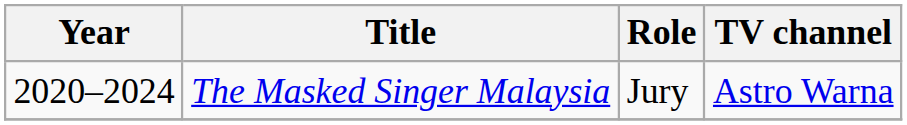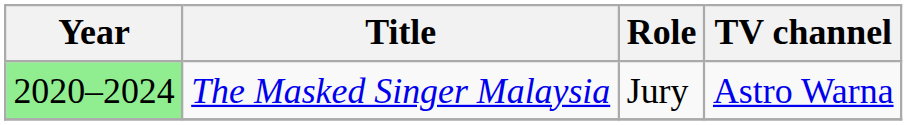The Masked Singer Malaysia | Year: no background -> lightgreen background
